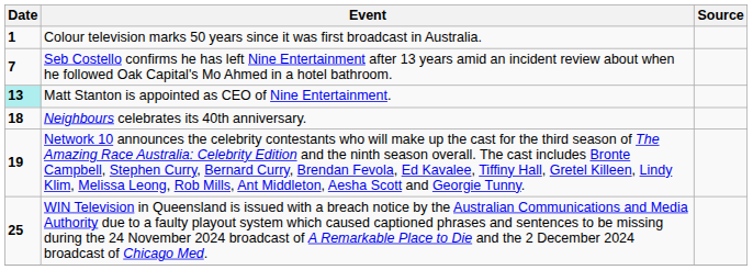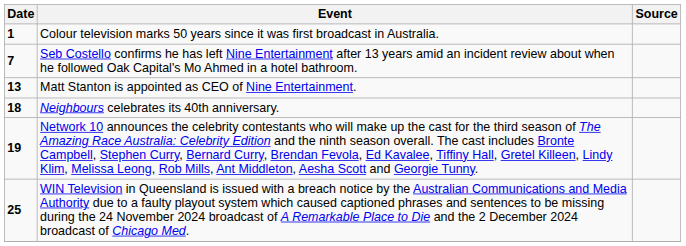Matt Stanton is appointed as CEO of Nine Entertainment. | Date: paleturquoise background -> no background
